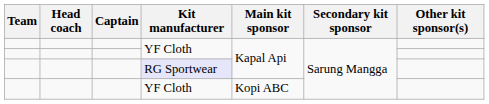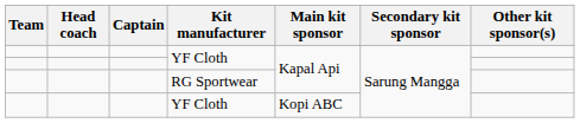RG Sportwear | Kit manufacturer: lavender background -> no background
